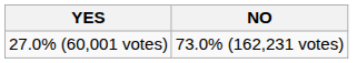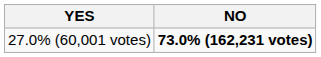27.0% (60,001 votes) | NO: normal -> bold
